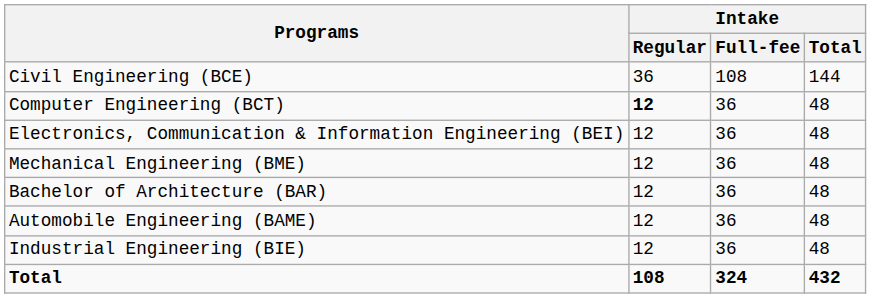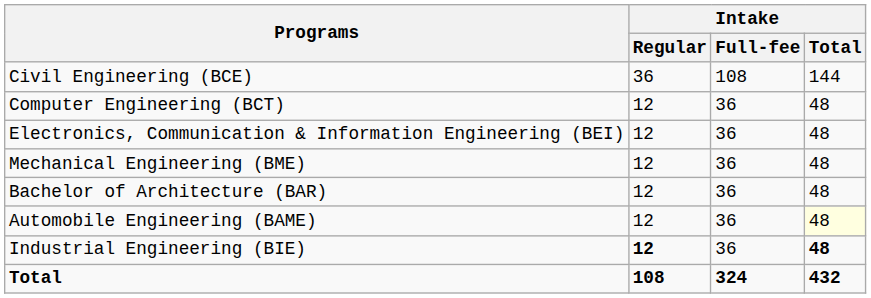Computer Engineering (BCT) | Intake / Regular: bold -> normal
Automobile Engineering (BAME) | Intake / Total: no background -> lightyellow background
Industrial Engineering (BIE) | Intake / Regular: normal -> bold
Industrial Engineering (BIE) | Intake / Total: normal -> bold
